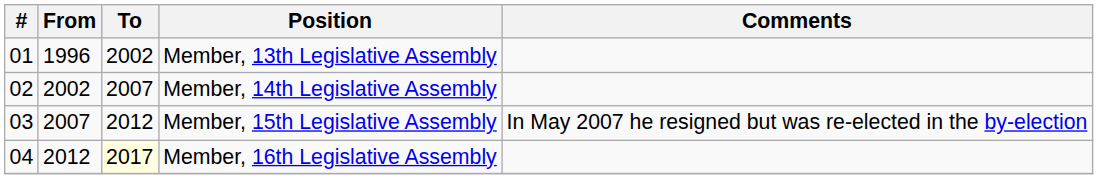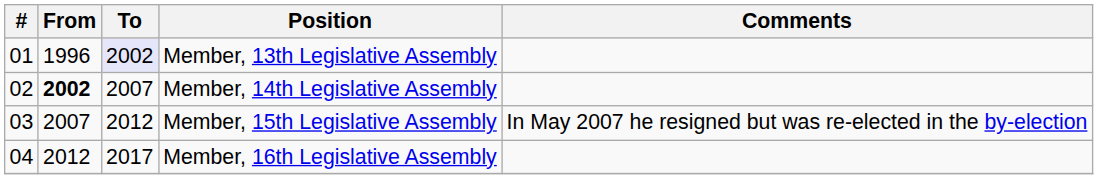Member, 13th Legislative Assembly | To: no background -> lavender background
Member, 14th Legislative Assembly | From: normal -> bold
Member, 16th Legislative Assembly | To: lightyellow background -> no background
